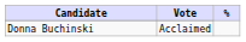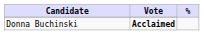Donna Buchinski | Vote: normal -> bold
